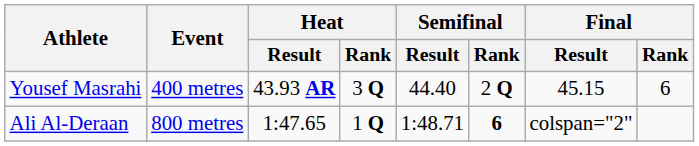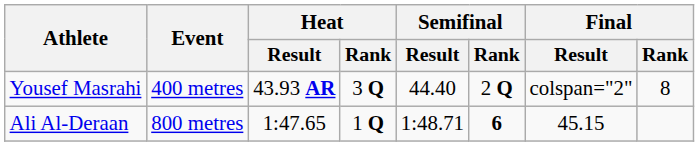Yousef Masrahi | Final / Result: 45.15 -> colspan="2"
Yousef Masrahi | Final / Rank: 6 -> 8
Ali Al-Deraan | Final / Result: colspan="2" -> 45.15
